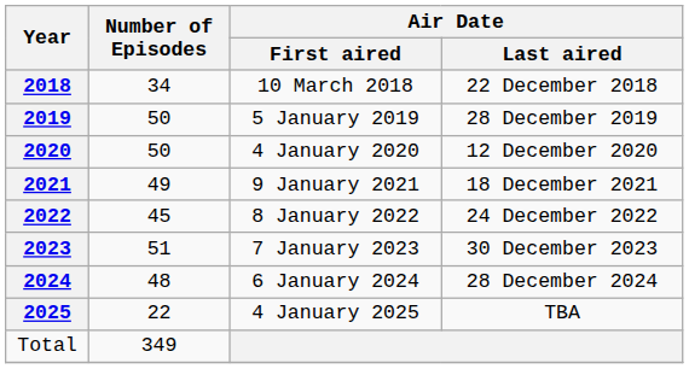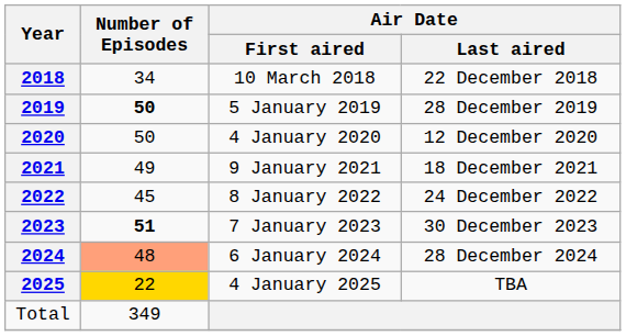5 January 2019 | Number of Episodes: normal -> bold
7 January 2023 | Number of Episodes: normal -> bold
6 January 2024 | Number of Episodes: no background -> lightsalmon background
4 January 2025 | Number of Episodes: no background -> gold background
